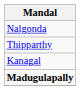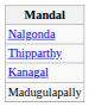row 5 | column 1: bold -> normal
